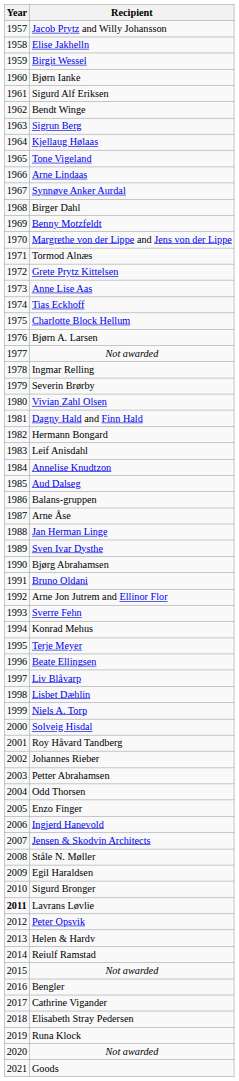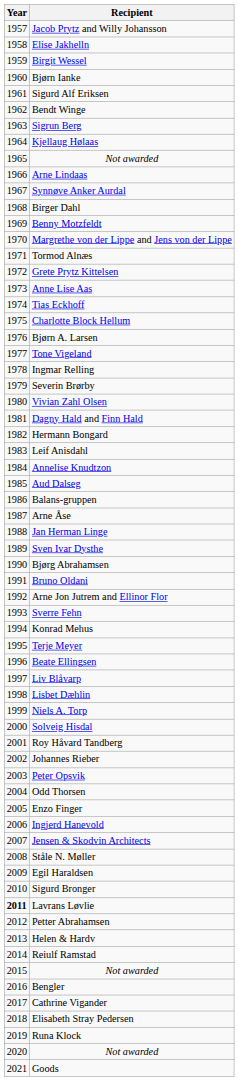row 10 | Recipient: Tone Vigeland -> Not awarded
row 22 | Recipient: Not awarded -> Tone Vigeland
row 48 | Recipient: Petter Abrahamsen -> Peter Opsvik
row 57 | Recipient: Peter Opsvik -> Petter Abrahamsen
